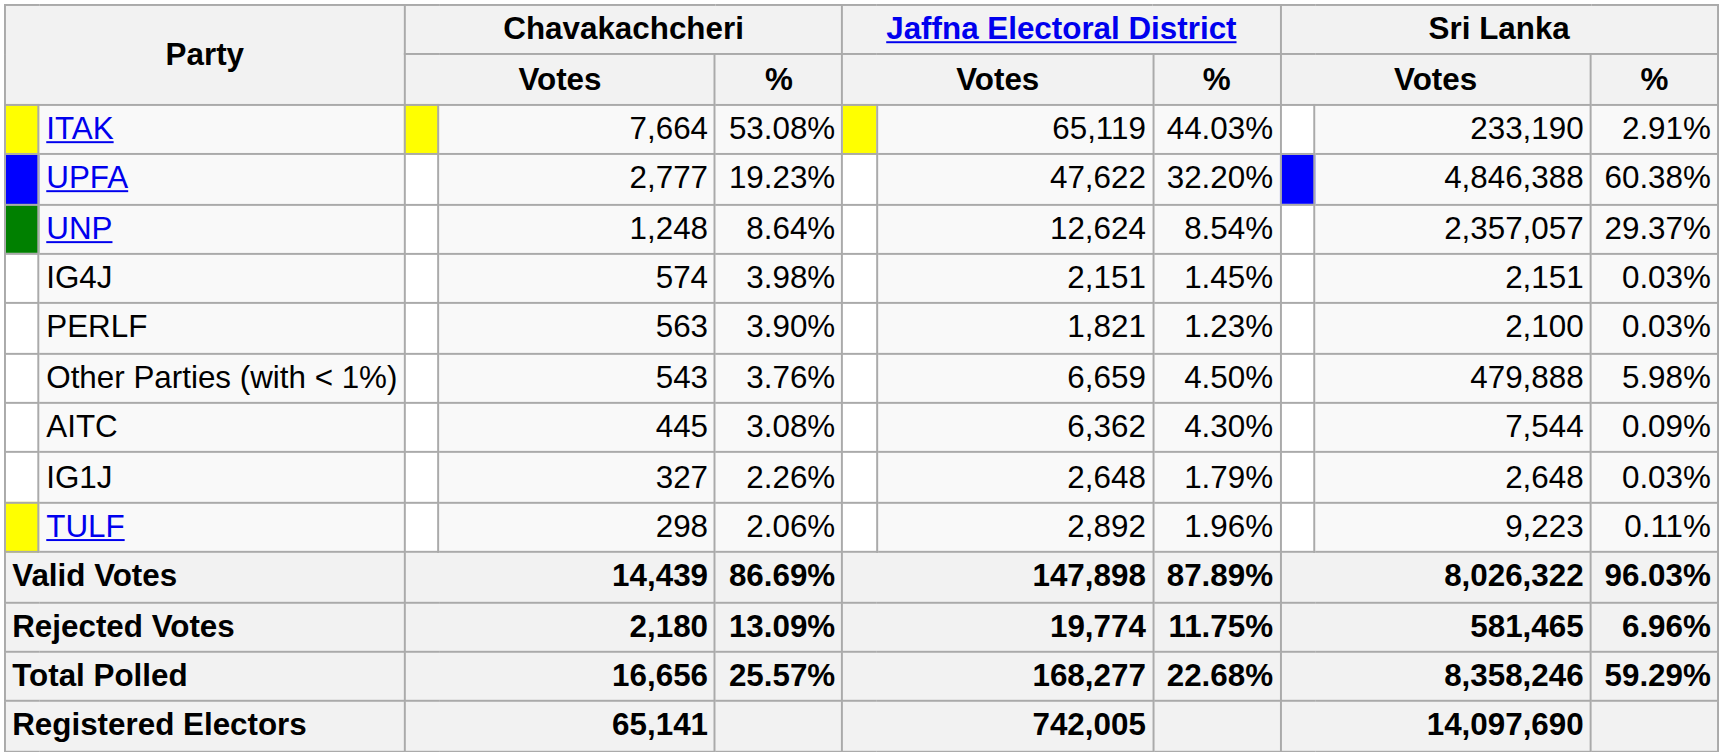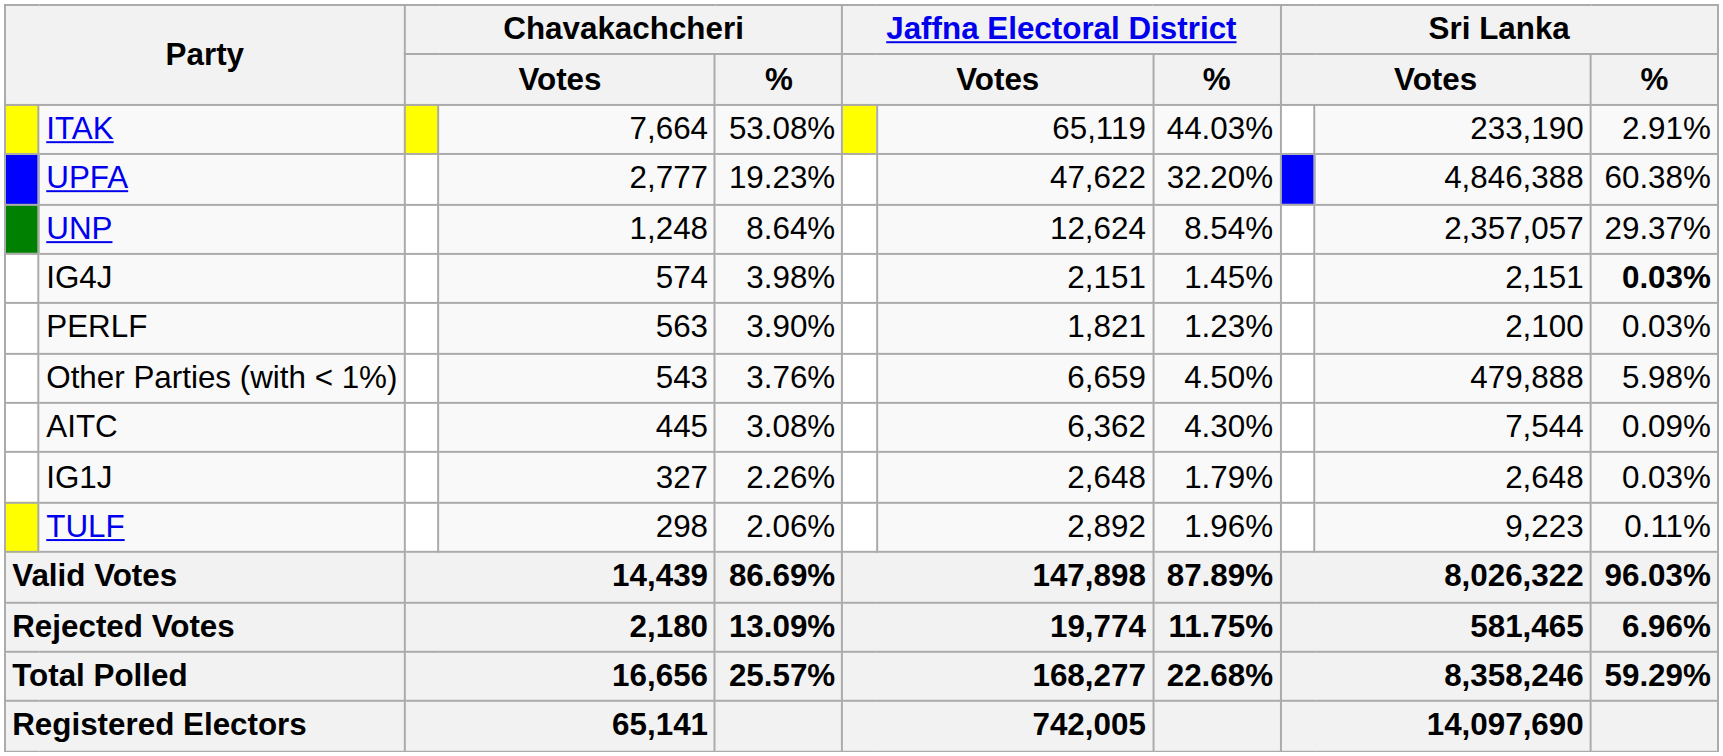IG4J | Sri Lanka / %: normal -> bold
